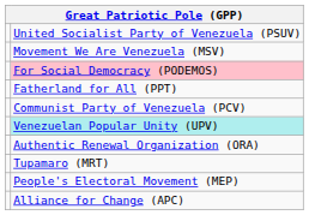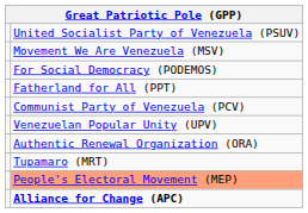For Social Democracy (PODEMOS) | column 2: pink background -> no background
Venezuelan Popular Unity (UPV) | column 2: paleturquoise background -> no background
People's Electoral Movement (MEP) | column 2: no background -> lightsalmon background
Alliance for Change (APC) | column 2: normal -> bold
